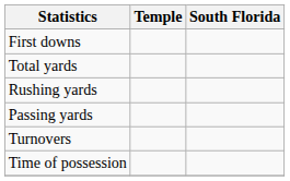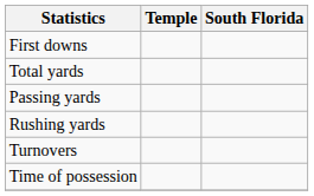rows swapped: Rushing yards <-> Passing yards
